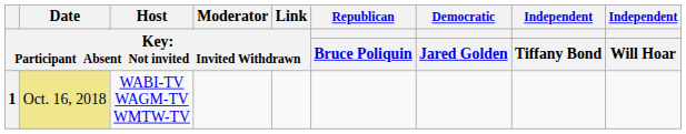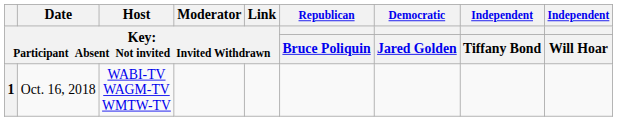1 | column 2: khaki background -> no background
